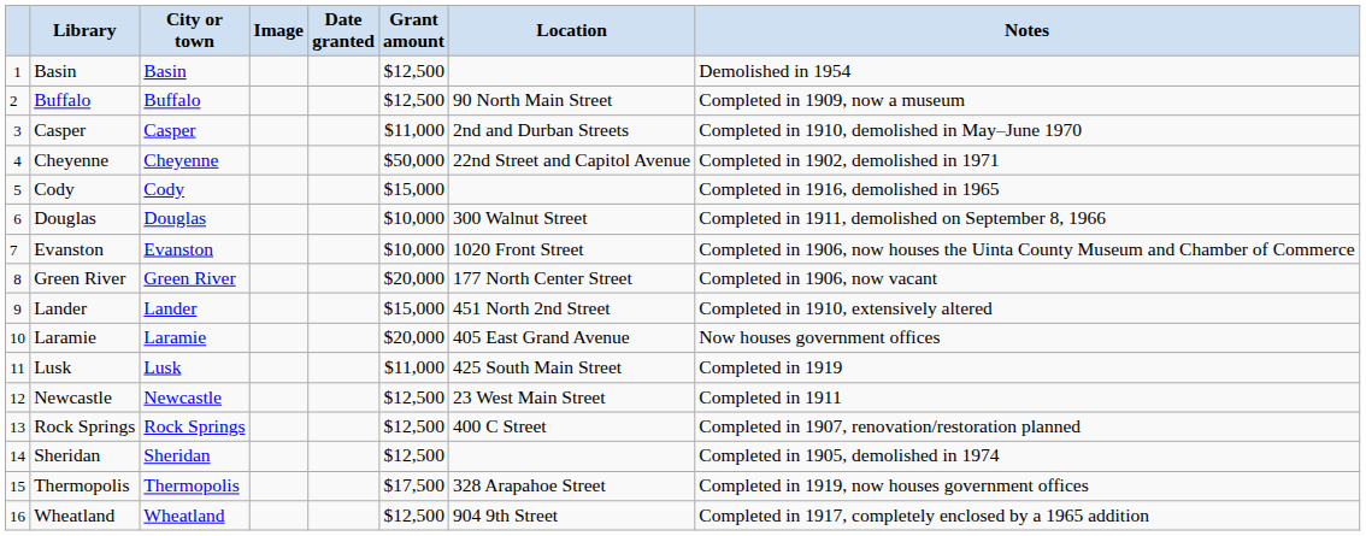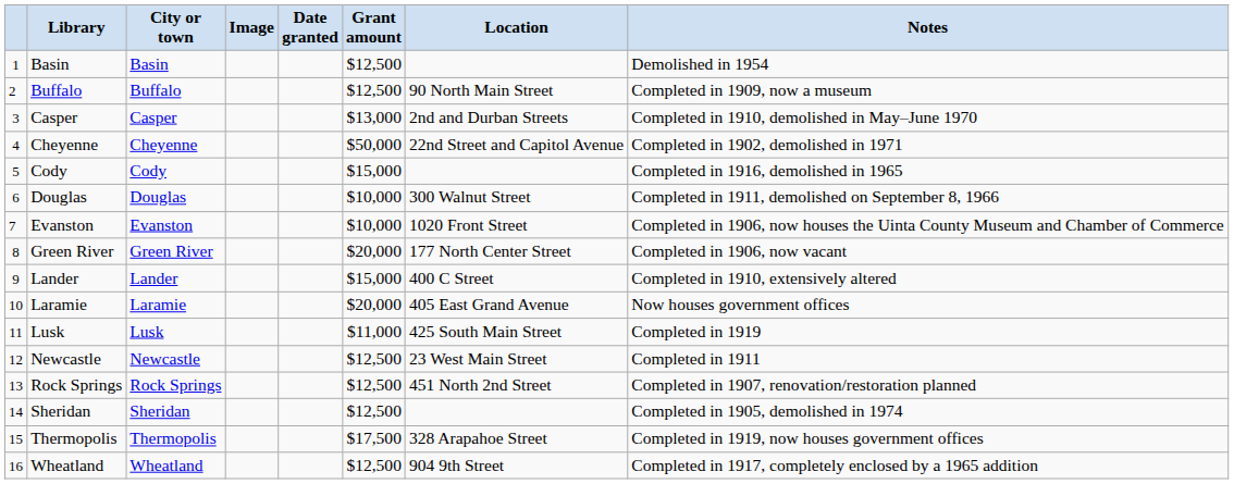row 4 | Grant amount: $11,000 -> $13,000
row 10 | Location: 451 North 2nd Street -> 400 C Street
row 14 | Location: 400 C Street -> 451 North 2nd Street
